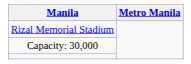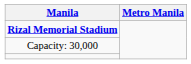Rizal Memorial Stadium | Manila: normal -> bold
